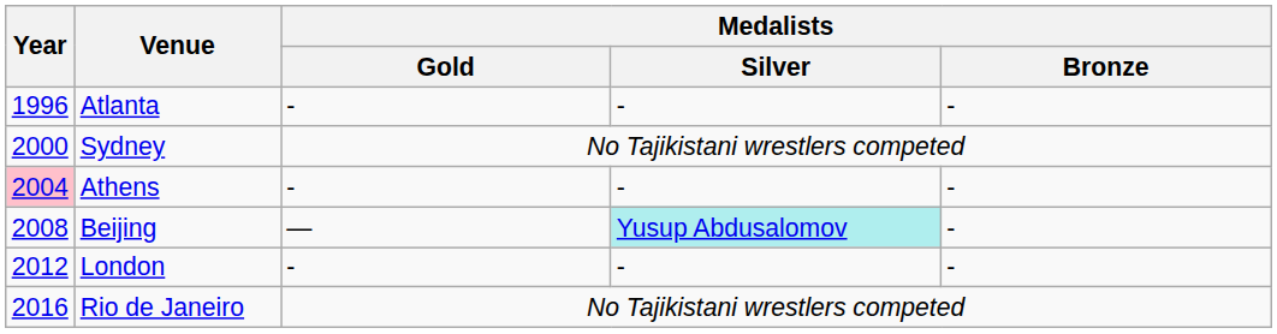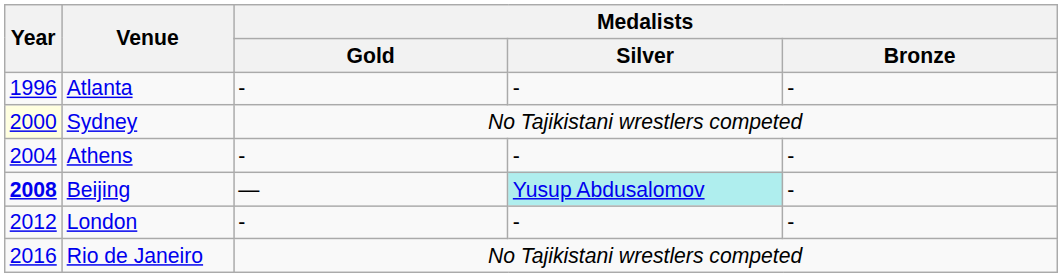Sydney | Year: no background -> lightyellow background
Athens | Year: pink background -> no background
Beijing | Year: normal -> bold
